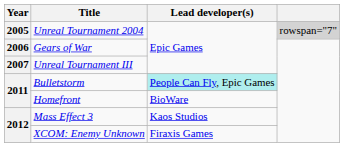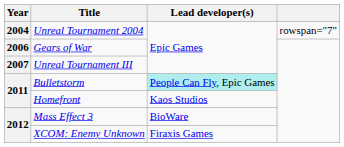Unreal Tournament 2004 | Year: 2005 -> 2004
Unreal Tournament 2004 | column 4: lightgrey background -> no background
Homefront | Lead developer(s): BioWare -> Kaos Studios
Mass Effect 3 | Lead developer(s): Kaos Studios -> BioWare
